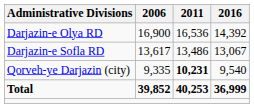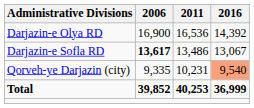Darjazin-e Sofla RD | 2006: normal -> bold
Qorveh-ye Darjazin (city) | 2011: bold -> normal
Qorveh-ye Darjazin (city) | 2016: no background -> lightsalmon background
